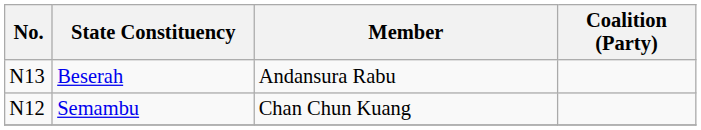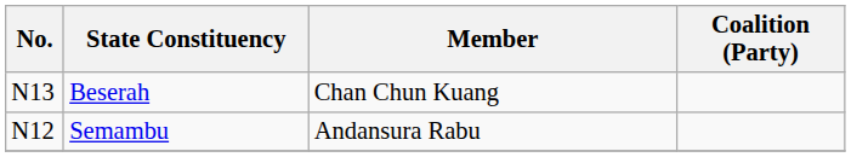Beserah | Member: Andansura Rabu -> Chan Chun Kuang
Semambu | Member: Chan Chun Kuang -> Andansura Rabu
